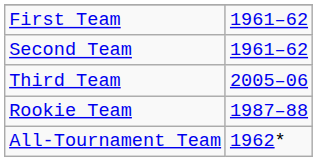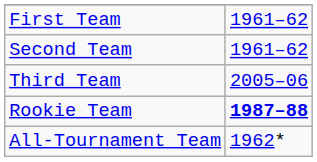Rookie Team | column 2: normal -> bold
